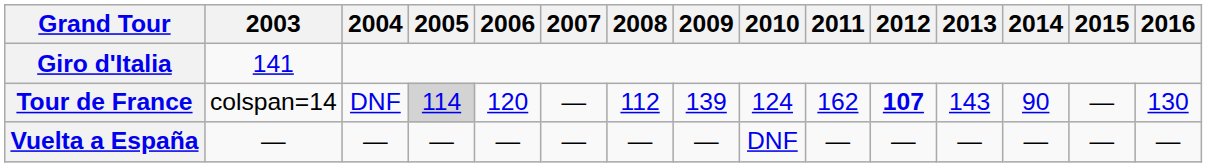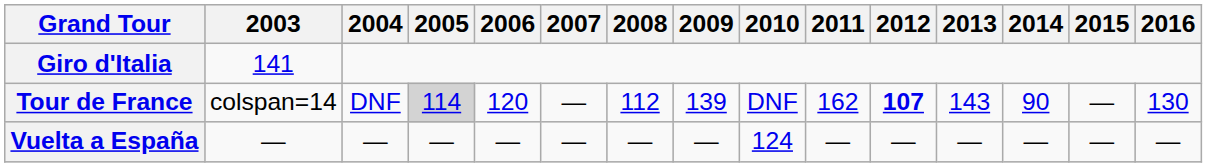Tour de France | 2010: 124 -> DNF
Vuelta a España | 2010: DNF -> 124
